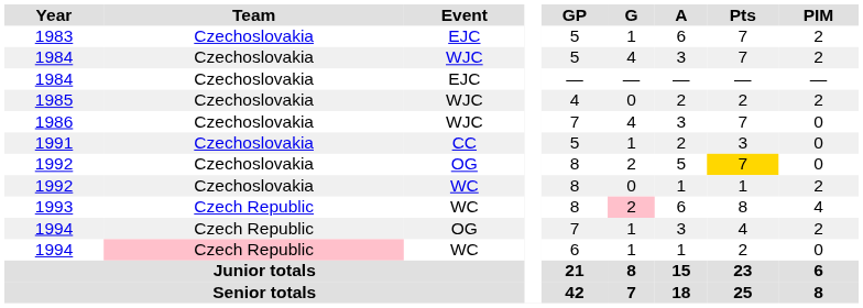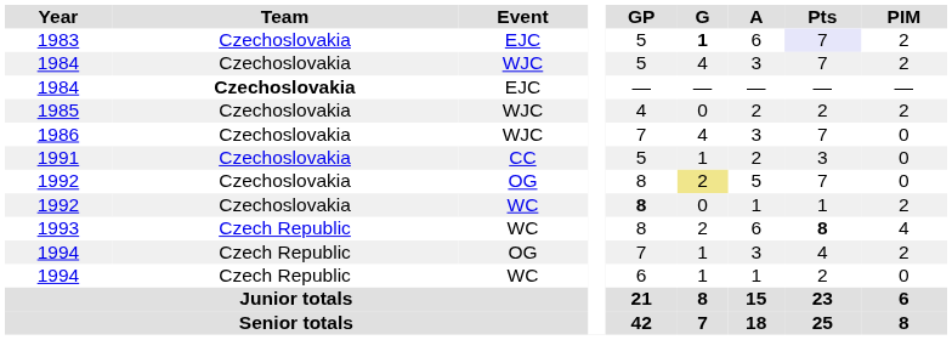1983 | G: normal -> bold
1983 | Pts: no background -> lavender background
1984 / EJC | Team: normal -> bold
1992 / OG | G: no background -> khaki background
1992 / OG | Pts: gold background -> no background
1992 / WC | GP: normal -> bold
1993 | G: pink background -> no background
1993 | Pts: normal -> bold
1994 / WC | Team: pink background -> no background
